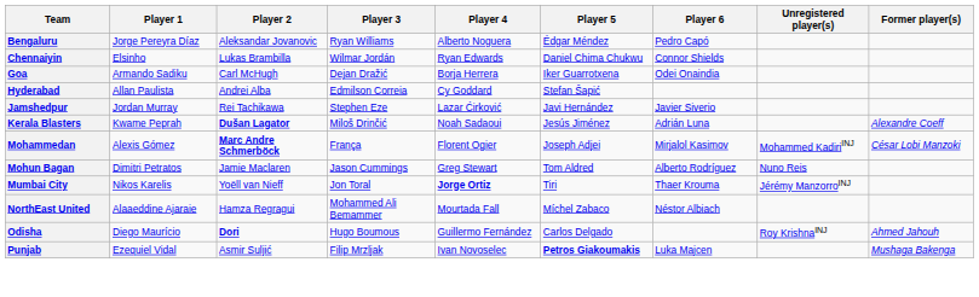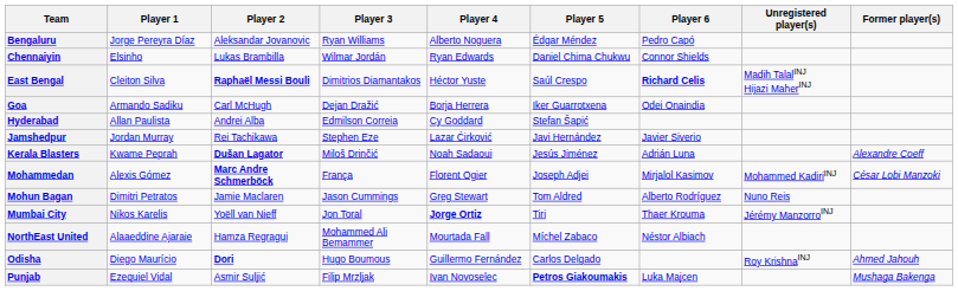+ row: East Bengal | Cleiton Silva | Raphaël Messi Bouli | Dimitrios Diamantakos | Héctor Yuste | Saúl Crespo | Richard Celis | Madih TalalINJ Hijazi MaherINJ
